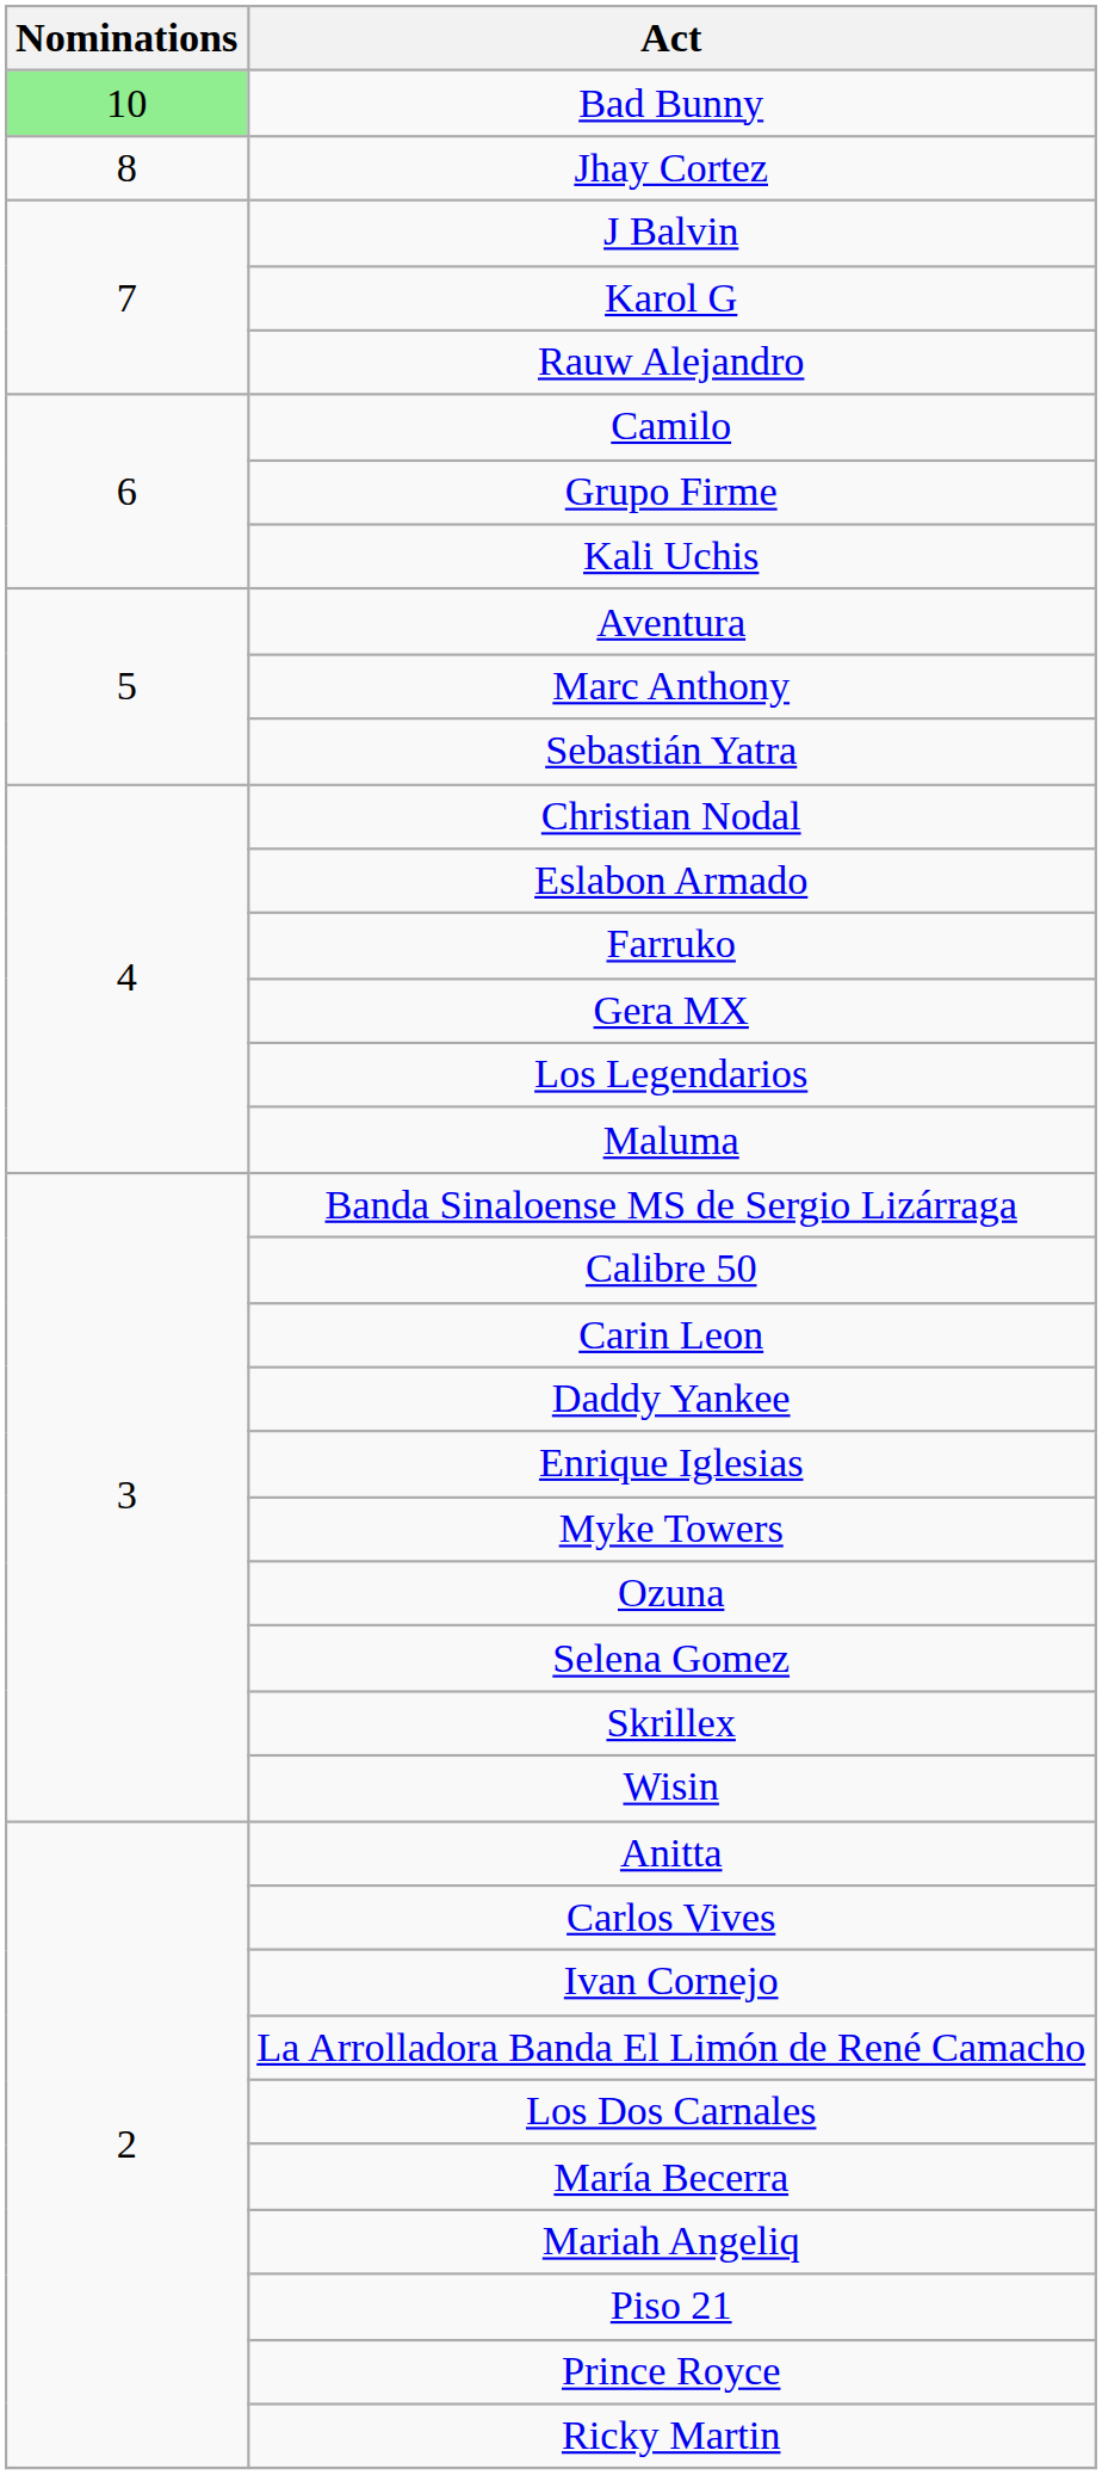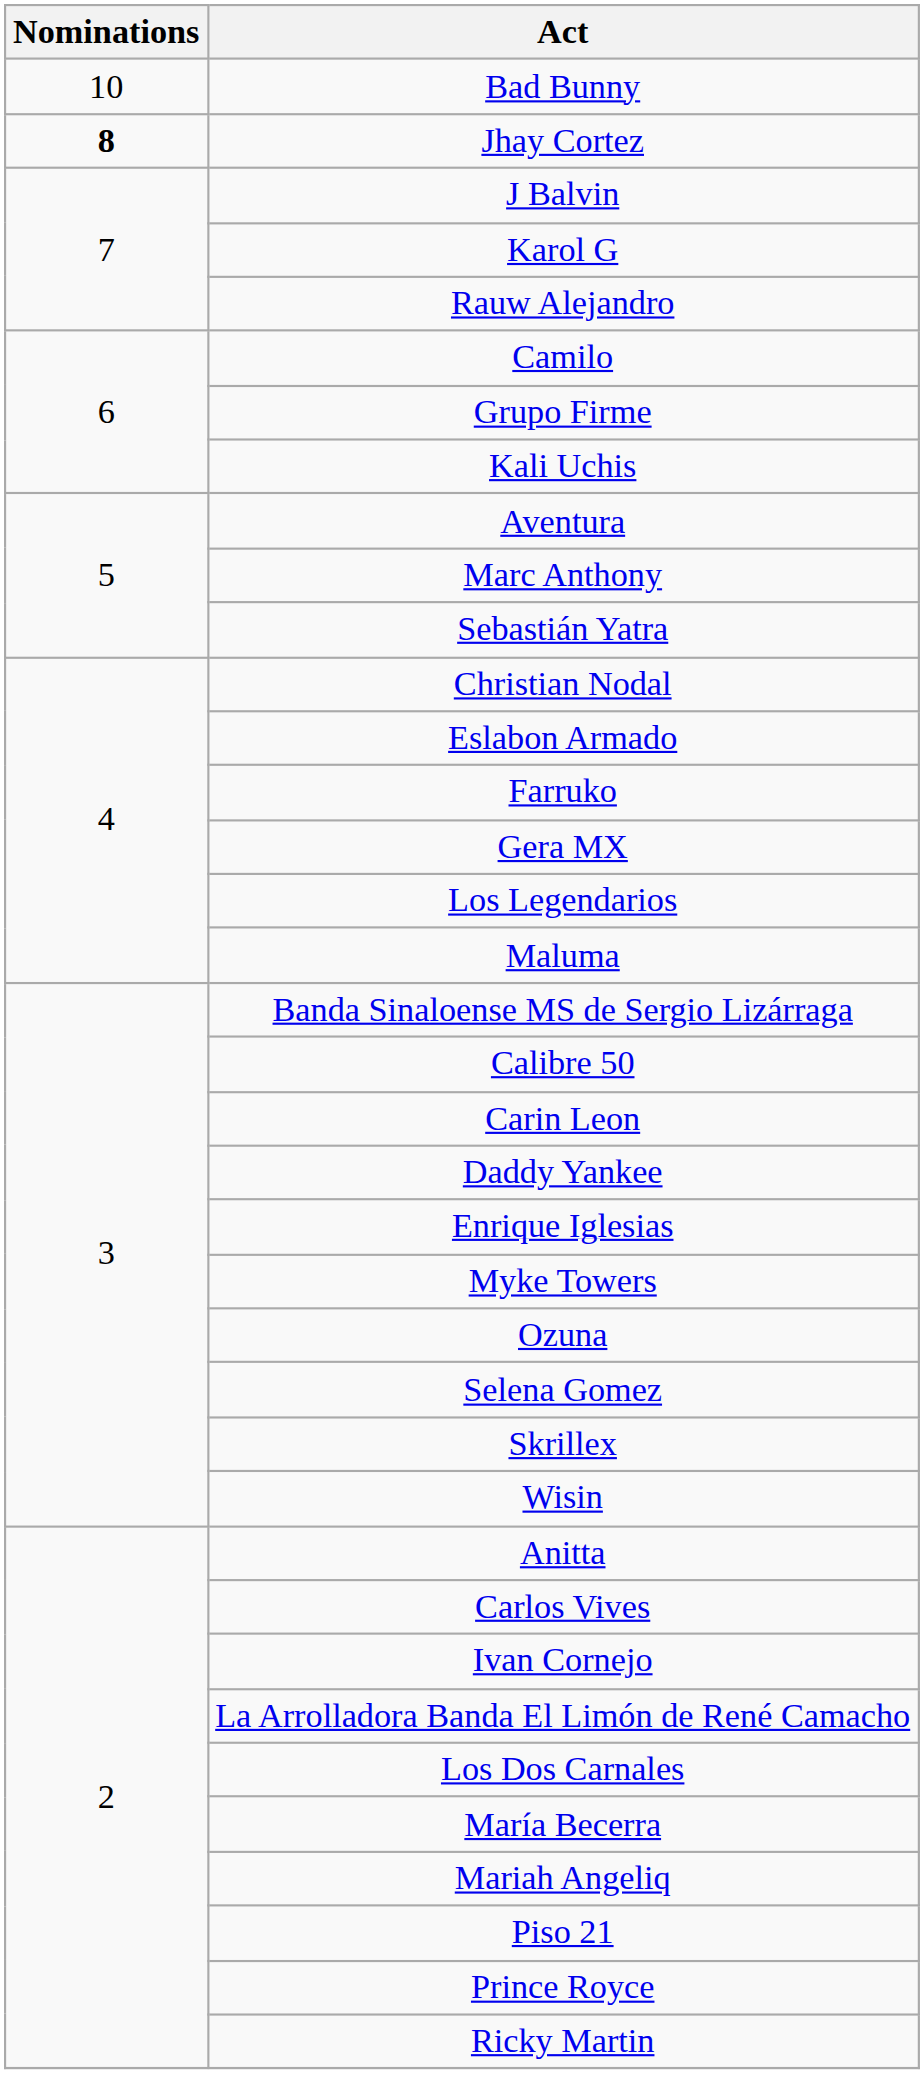Bad Bunny | Nominations: lightgreen background -> no background
Jhay Cortez | Nominations: normal -> bold
